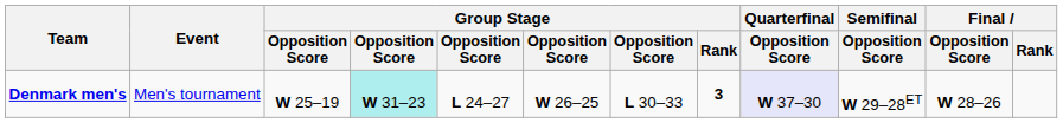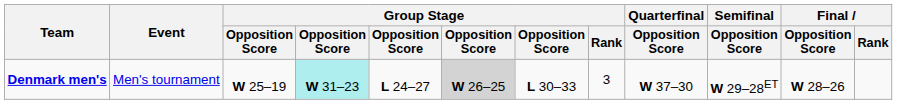Denmark men's | column 6: no background -> lightgrey background
Denmark men's | Group Stage / Rank: bold -> normal
Denmark men's | Quarterfinal / Opposition Score: lavender background -> no background
